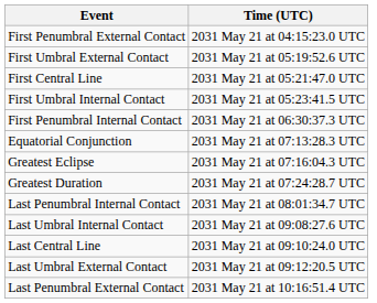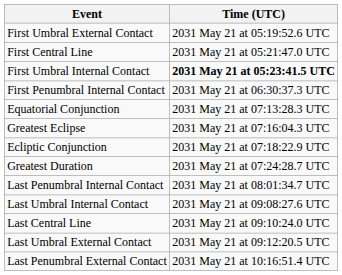- row: First Penumbral External Contact | 2031 May 21 at 04:15:23.0 UTC
First Umbral Internal Contact | Time (UTC): normal -> bold
+ row: Ecliptic Conjunction | 2031 May 21 at 07:18:22.9 UTC
